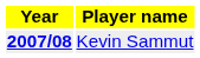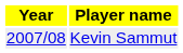Kevin Sammut | Year: bold -> normal
